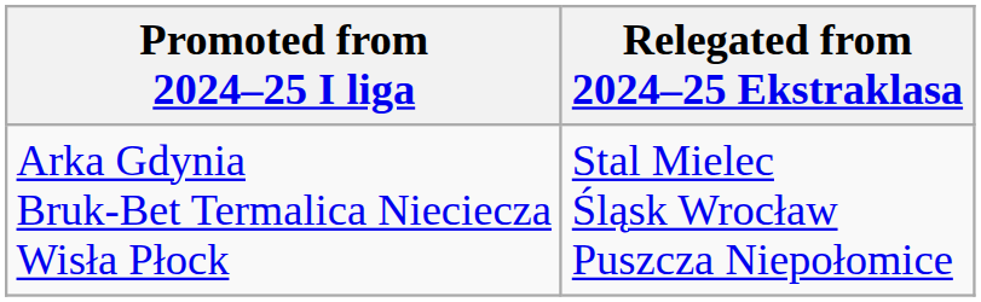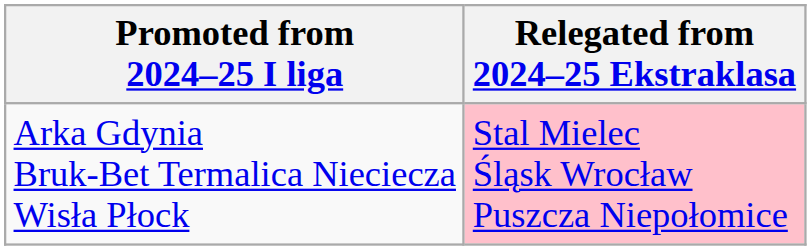Arka Gdynia Bruk-Bet Termalica Nieciecza Wisła Płock | Relegated from 2024–25 Ekstraklasa: no background -> pink background
